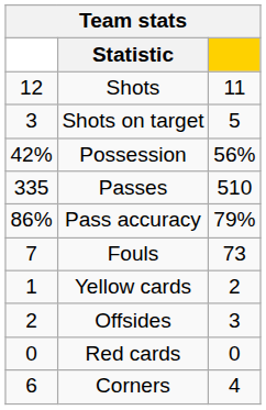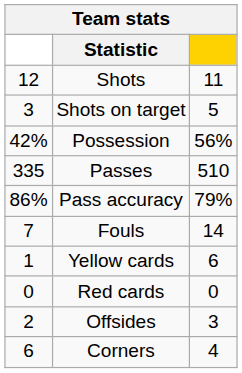Fouls | column 3: 73 -> 14
Yellow cards | column 3: 2 -> 6
rows swapped: Red cards <-> Offsides
